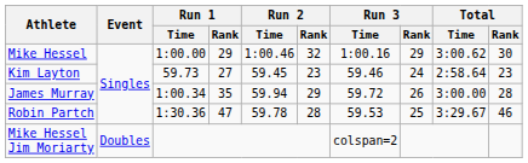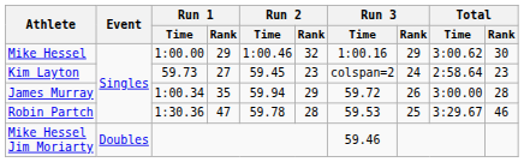Kim Layton | Run 3 / Time: 59.46 -> colspan=2
Mike Hessel Jim Moriarty | Run 3 / Time: colspan=2 -> 59.46
